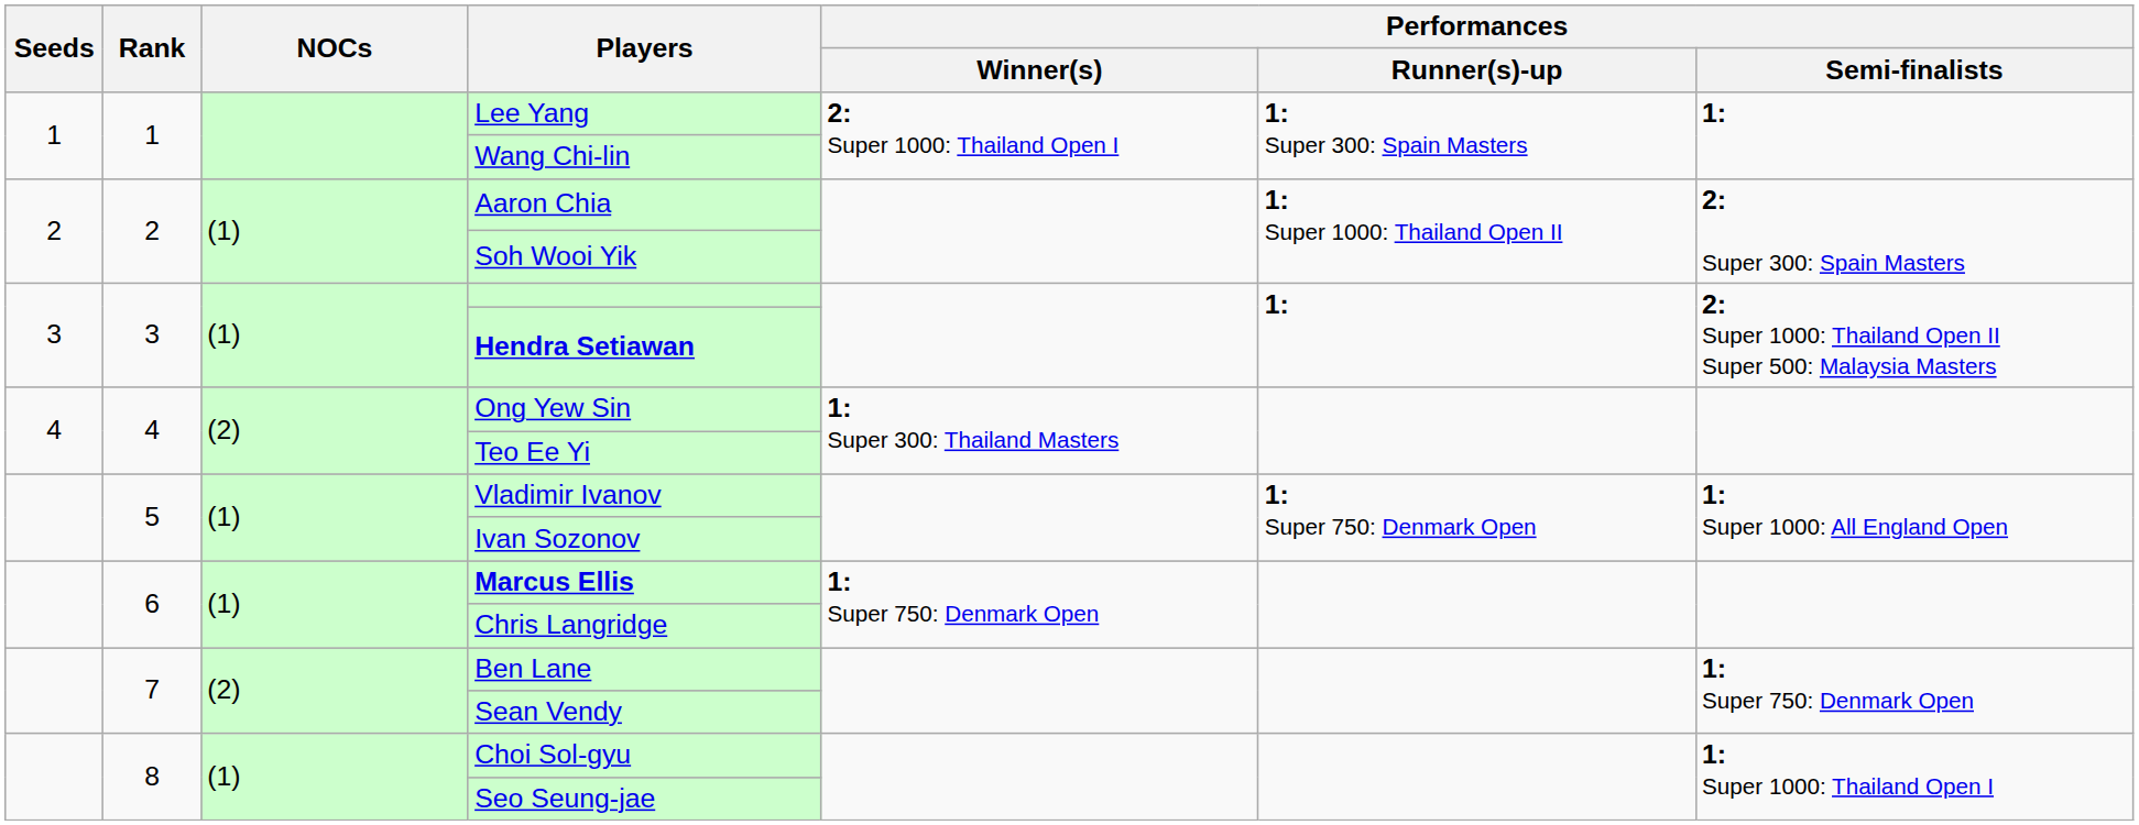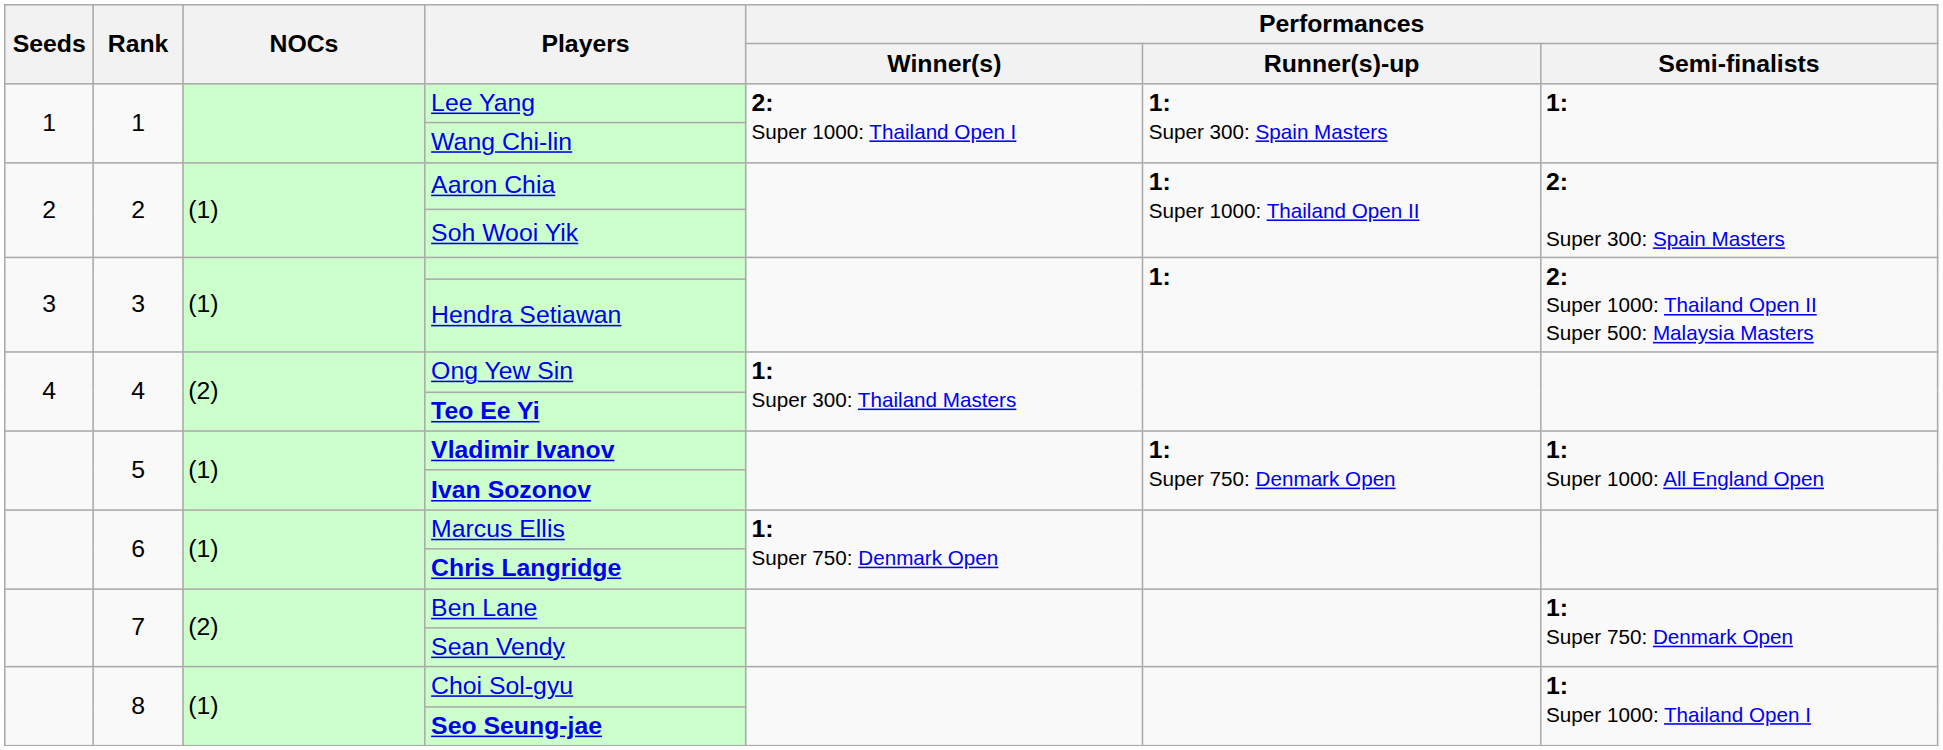Hendra Setiawan | Players: bold -> normal
Teo Ee Yi | Players: normal -> bold
Vladimir Ivanov | Players: normal -> bold
Ivan Sozonov | Players: normal -> bold
Marcus Ellis | Players: bold -> normal
Chris Langridge | Players: normal -> bold
Seo Seung-jae | Players: normal -> bold
